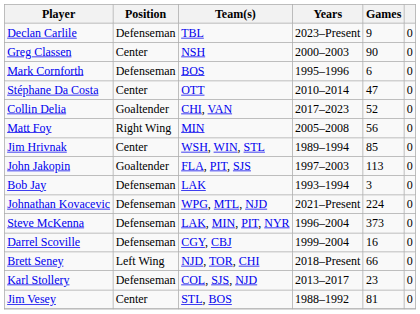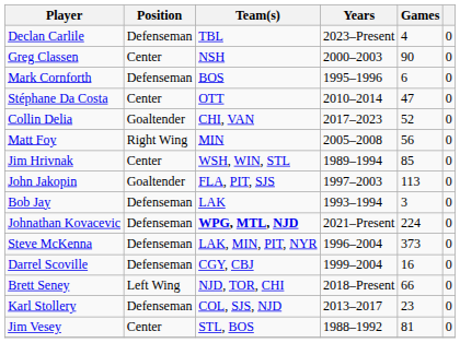Declan Carlile | Games: 9 -> 4
Johnathan Kovacevic | Team(s): normal -> bold
